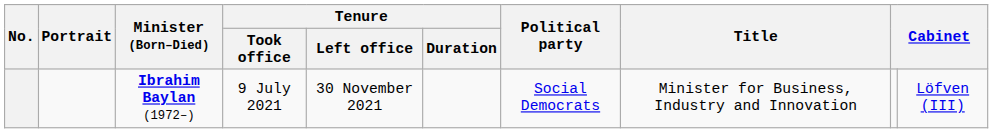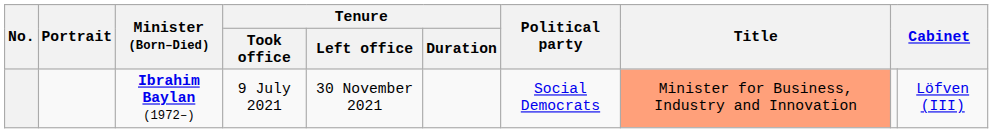Ibrahim Baylan (1972–) | Title: no background -> lightsalmon background
